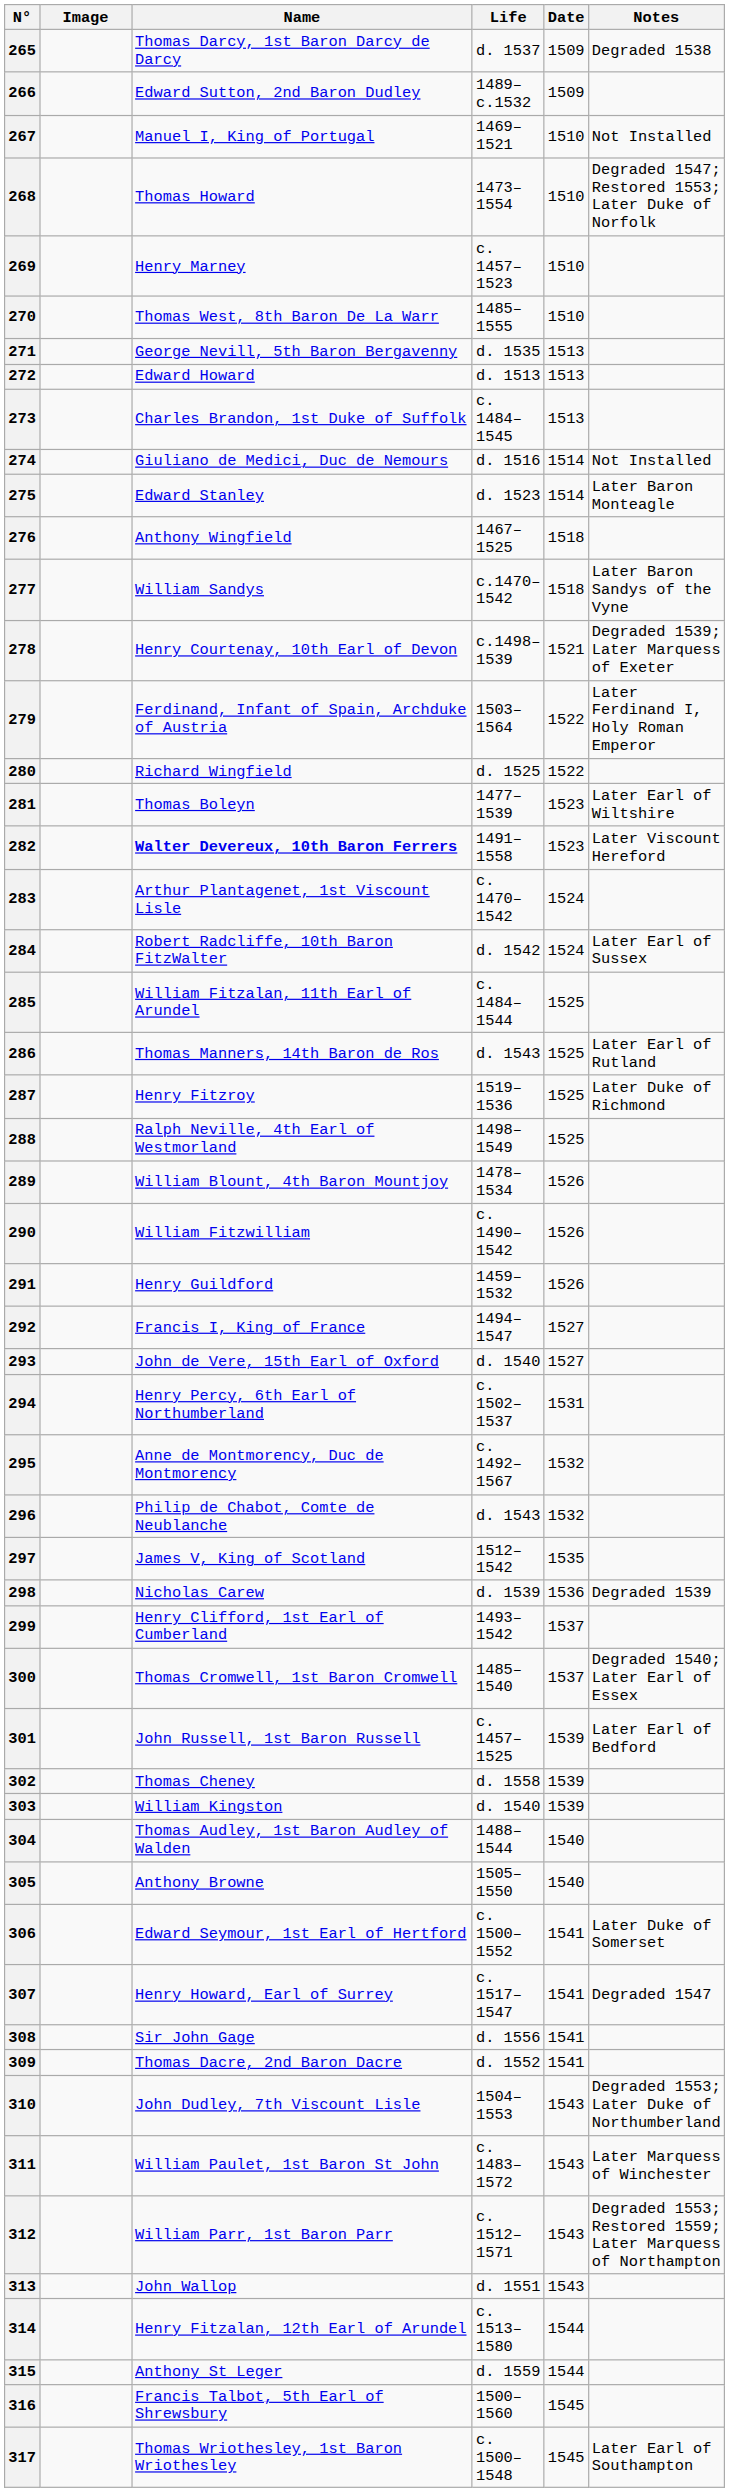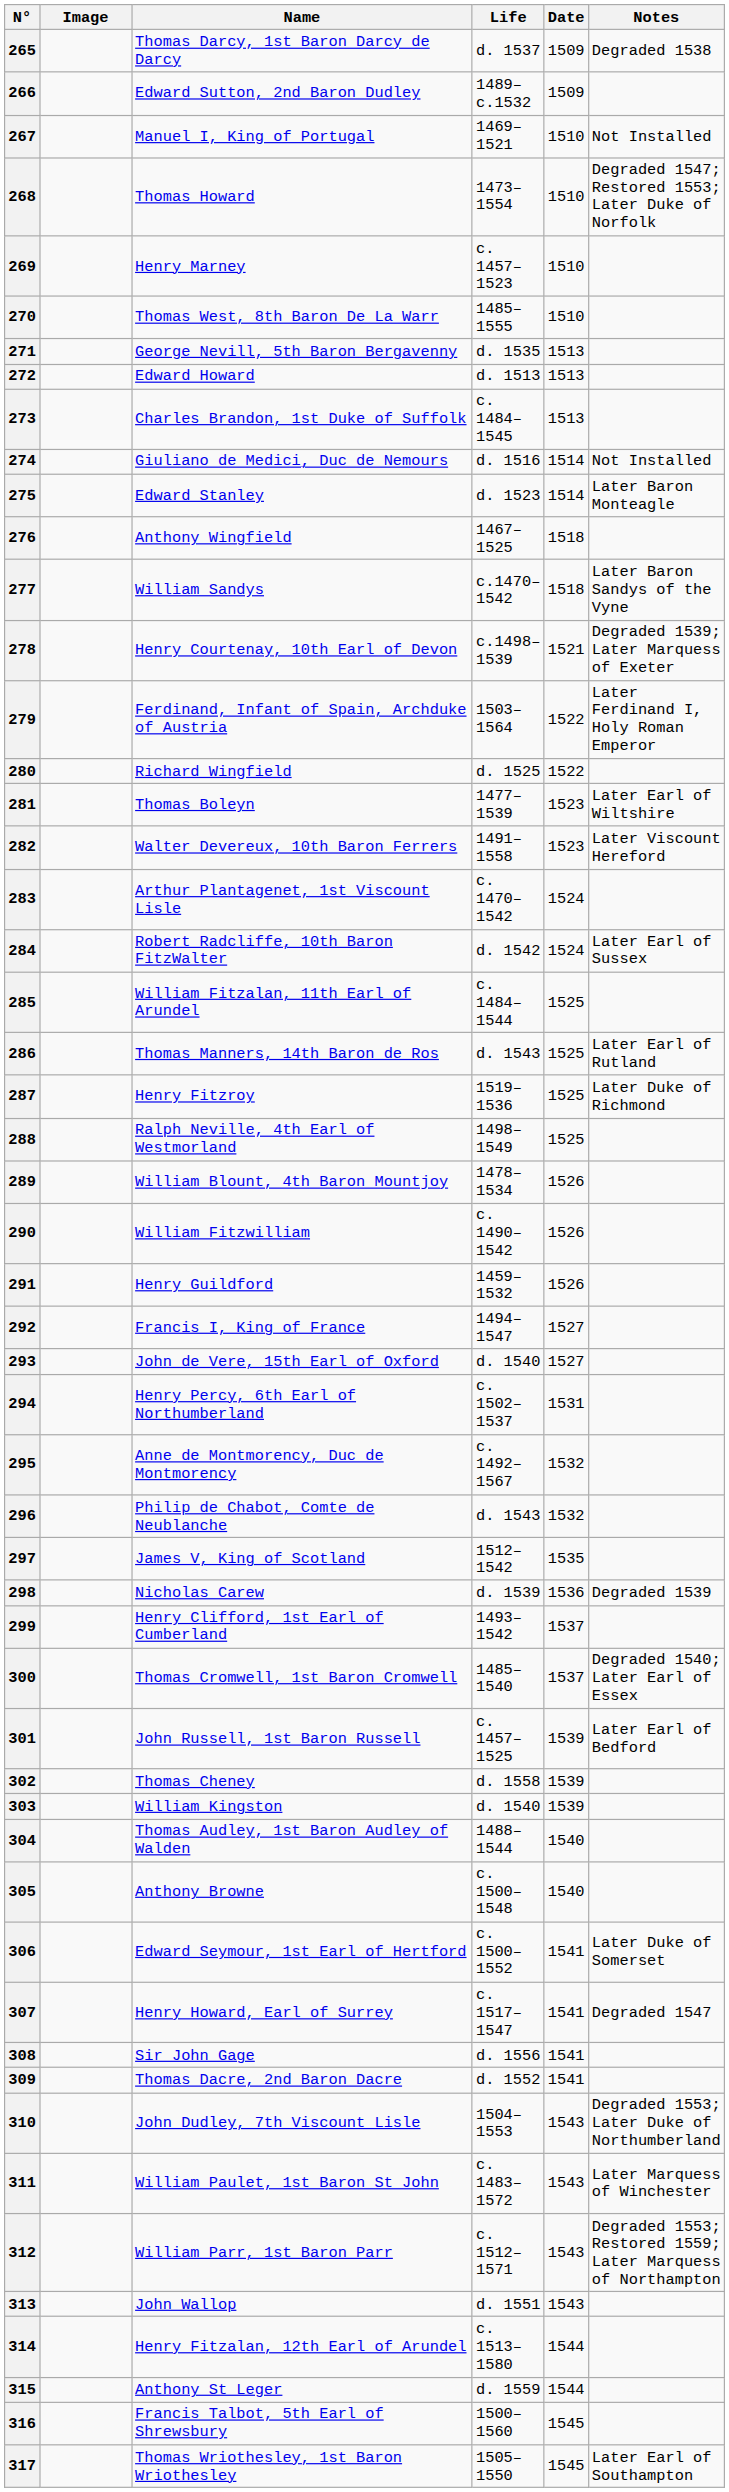282 | Name: bold -> normal
305 | Life: 1505–1550 -> c. 1500–1548
317 | Life: c. 1500–1548 -> 1505–1550
